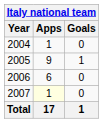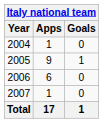2007 | Apps: lightyellow background -> no background
